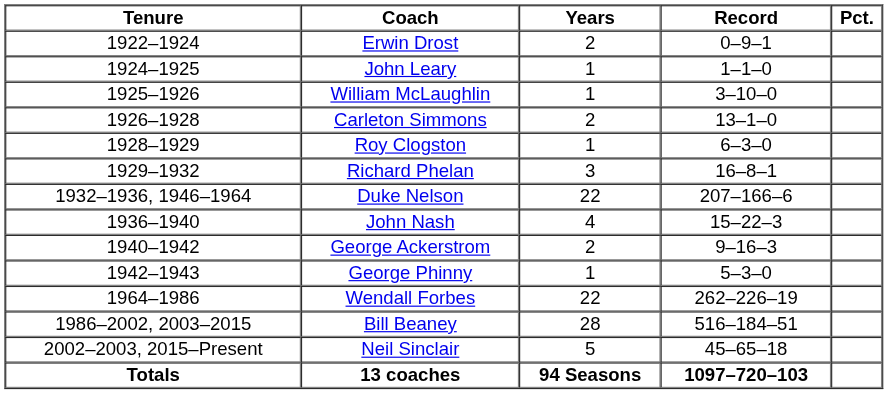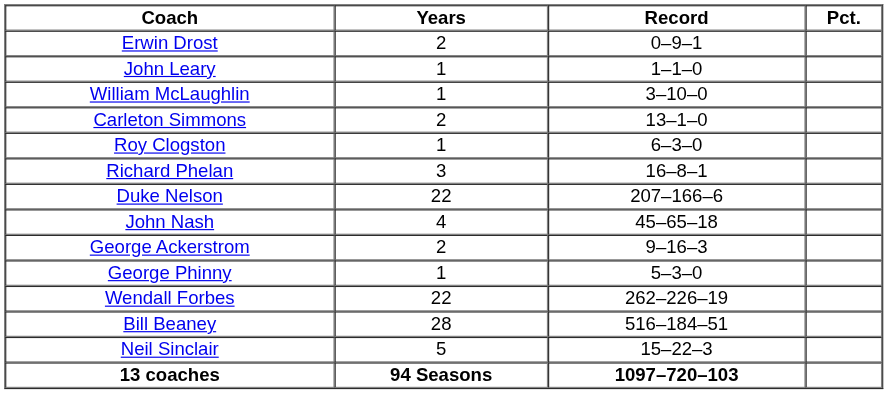- column: Tenure | 1922–1924 | 1924–1925 | 1925–1926 | 1926–1928 | 1928–1929 | 1929–1932 | 1932–1936, 1946–1964 | 1936–1940 | 1940–1942 | 1942–1943 | 1964–1986 | 1986–2002, 2003–2015 | 2002–2003, 2015–Present | Totals
John Nash | Record: 15–22–3 -> 45–65–18
Neil Sinclair | Record: 45–65–18 -> 15–22–3
